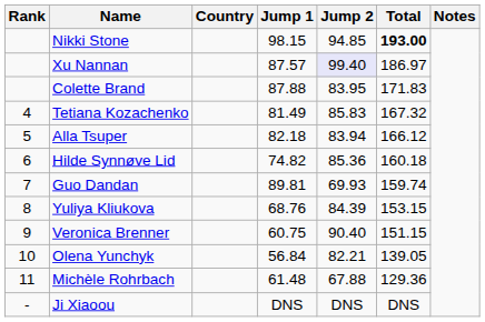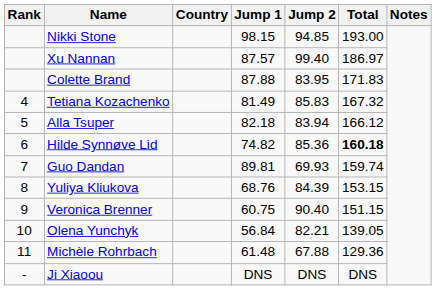Nikki Stone | Total: bold -> normal
Xu Nannan | Jump 2: lavender background -> no background
Hilde Synnøve Lid | Total: normal -> bold
